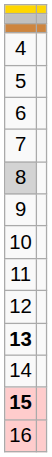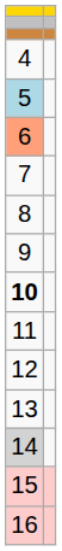row 5 | column 1: no background -> lightblue background
row 6 | column 1: no background -> lightsalmon background
row 8 | column 1: lightgrey background -> no background
row 10 | column 1: normal -> bold
row 13 | column 1: bold -> normal
row 14 | column 1: no background -> lightgrey background
row 15 | column 1: bold -> normal
